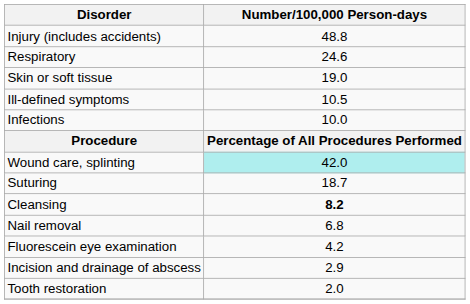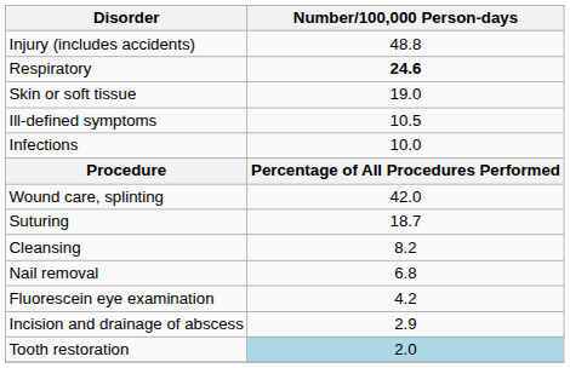Respiratory | Number/100,000 Person-days: normal -> bold
Wound care, splinting | Number/100,000 Person-days: paleturquoise background -> no background
Cleansing | Number/100,000 Person-days: bold -> normal
Tooth restoration | Number/100,000 Person-days: no background -> lightblue background
